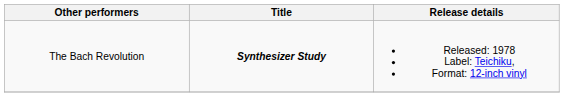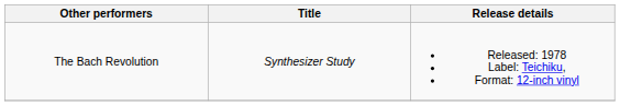The Bach Revolution | Title: bold -> normal
